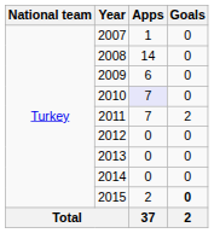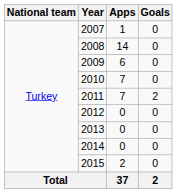2010 | Apps: lavender background -> no background
2015 | Goals: bold -> normal
